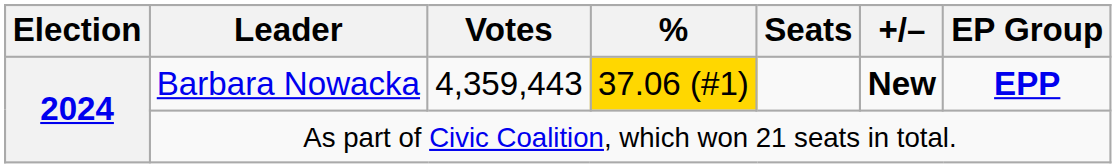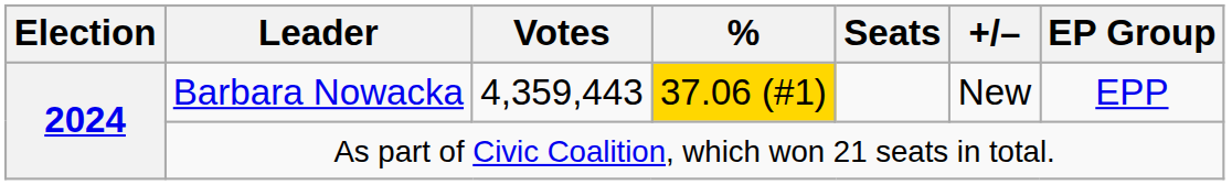Barbara Nowacka | +/–: bold -> normal
Barbara Nowacka | EP Group: bold -> normal
